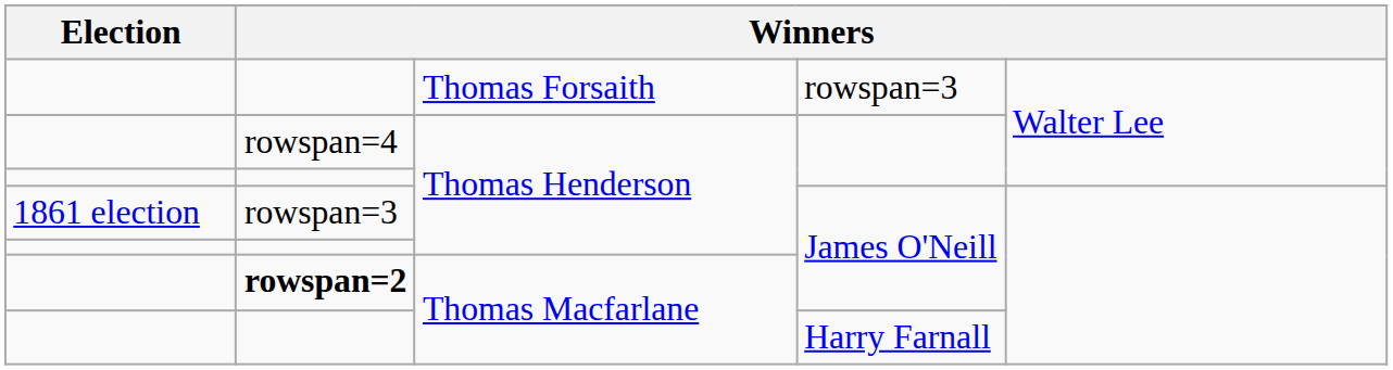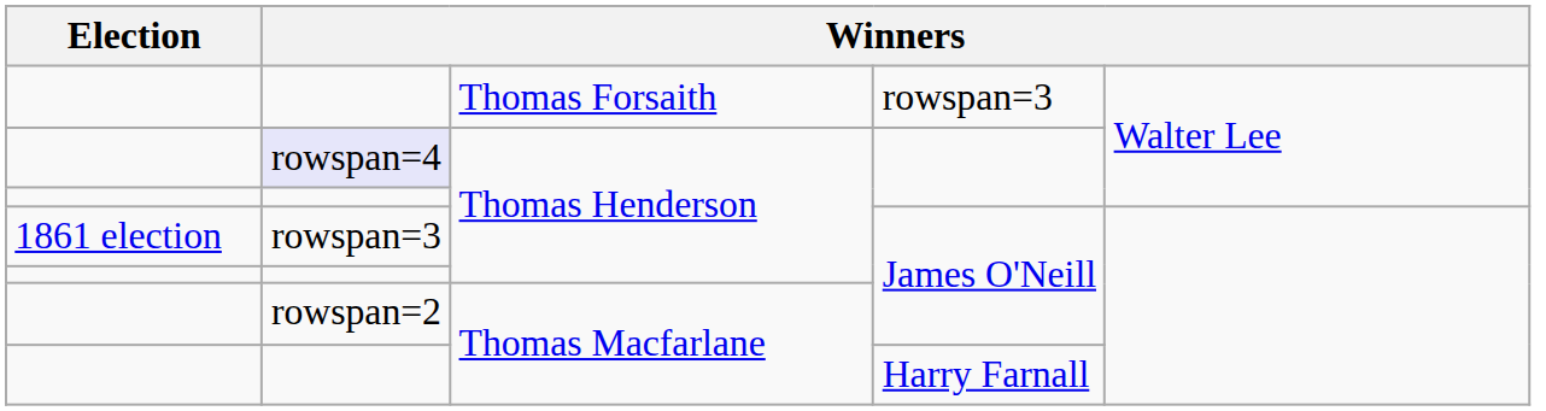rowspan=4 | column 2: no background -> lavender background
rowspan=2 | column 2: bold -> normal
